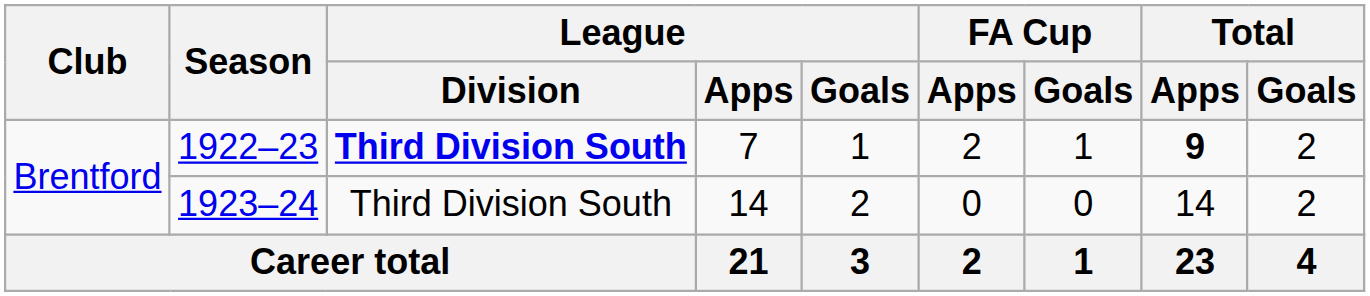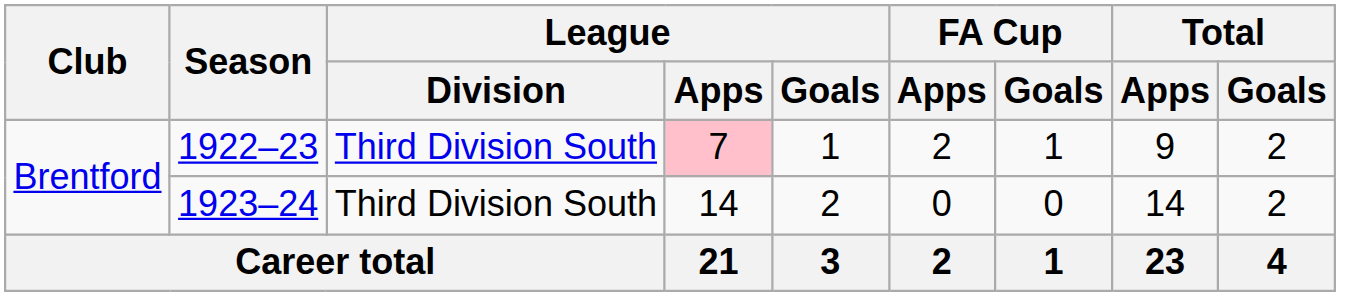1922–23 | League / Division: bold -> normal
1922–23 | League / Apps: no background -> pink background
1922–23 | Total / Apps: bold -> normal
